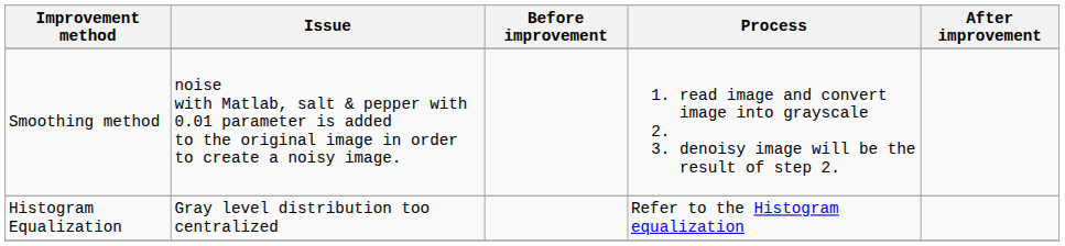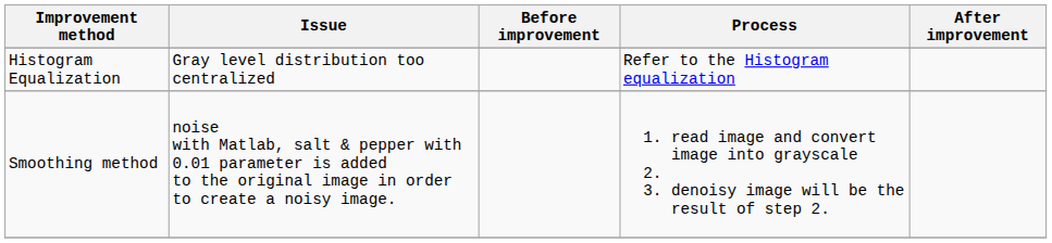rows swapped: Smoothing method <-> Histogram Equalization
